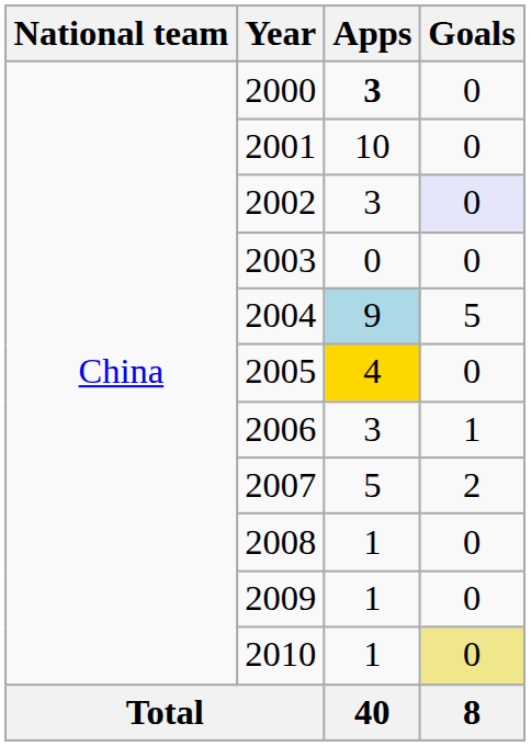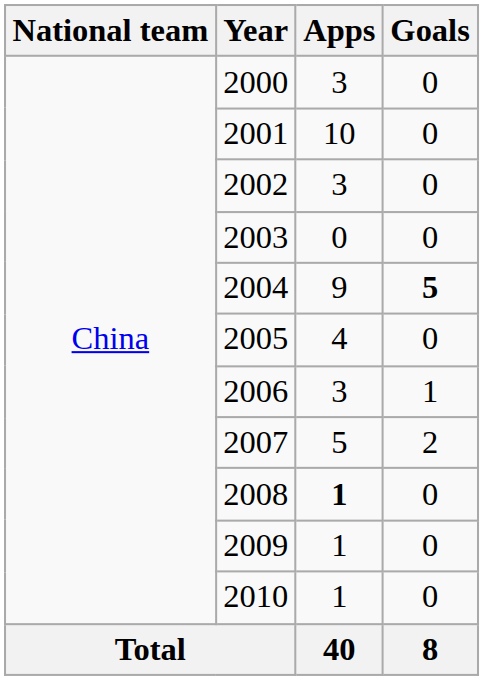2000 | Apps: bold -> normal
2002 | Goals: lavender background -> no background
2004 | Apps: lightblue background -> no background
2004 | Goals: normal -> bold
2005 | Apps: gold background -> no background
2008 | Apps: normal -> bold
2010 | Goals: khaki background -> no background
